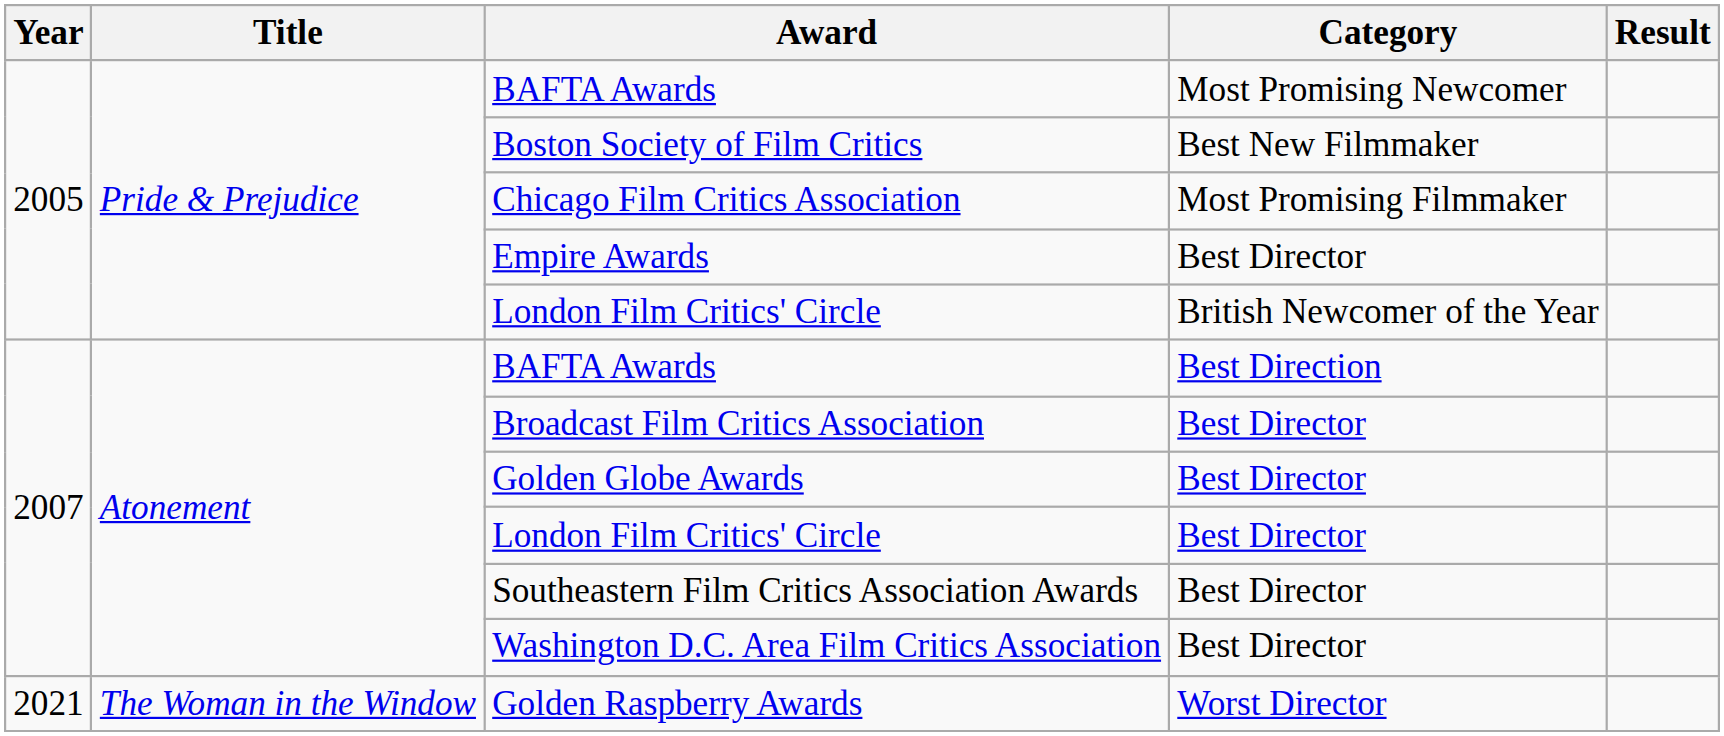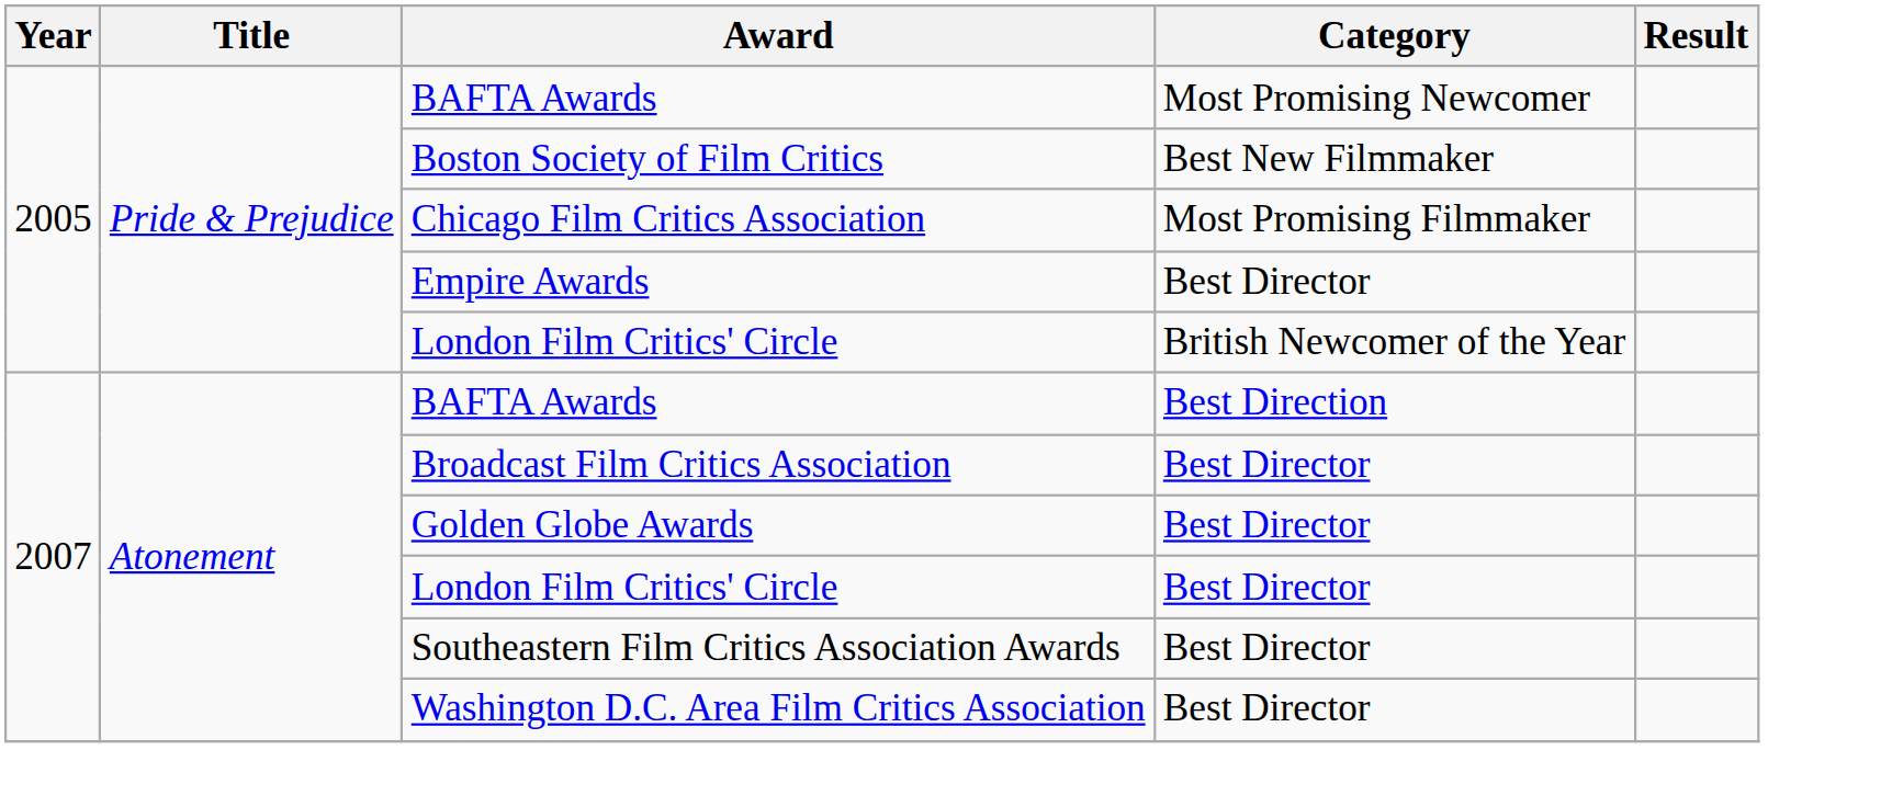- row: 2021 | The Woman in the Window | Golden Raspberry Awards | Worst Director
